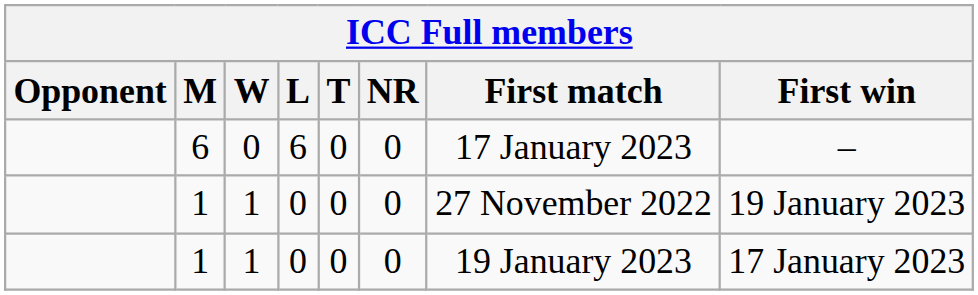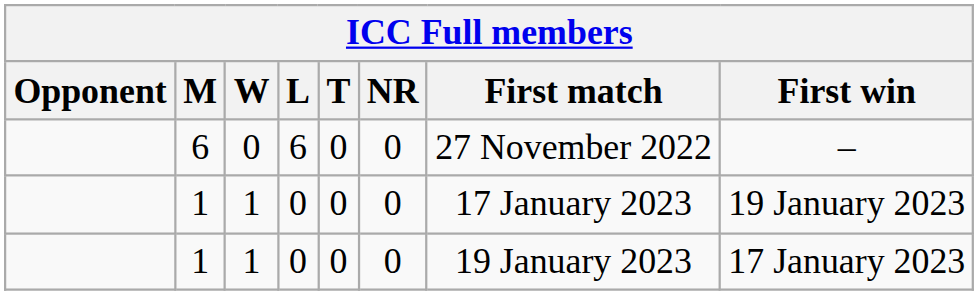row 3 | First match: 17 January 2023 -> 27 November 2022
row 4 | First match: 27 November 2022 -> 17 January 2023
